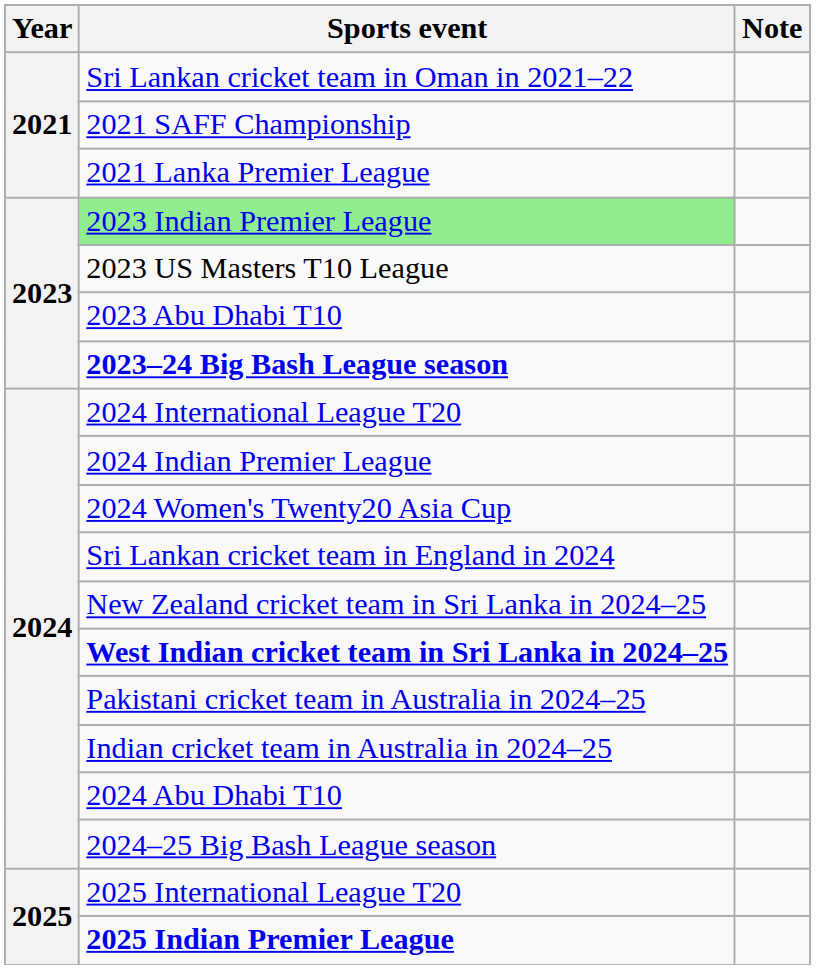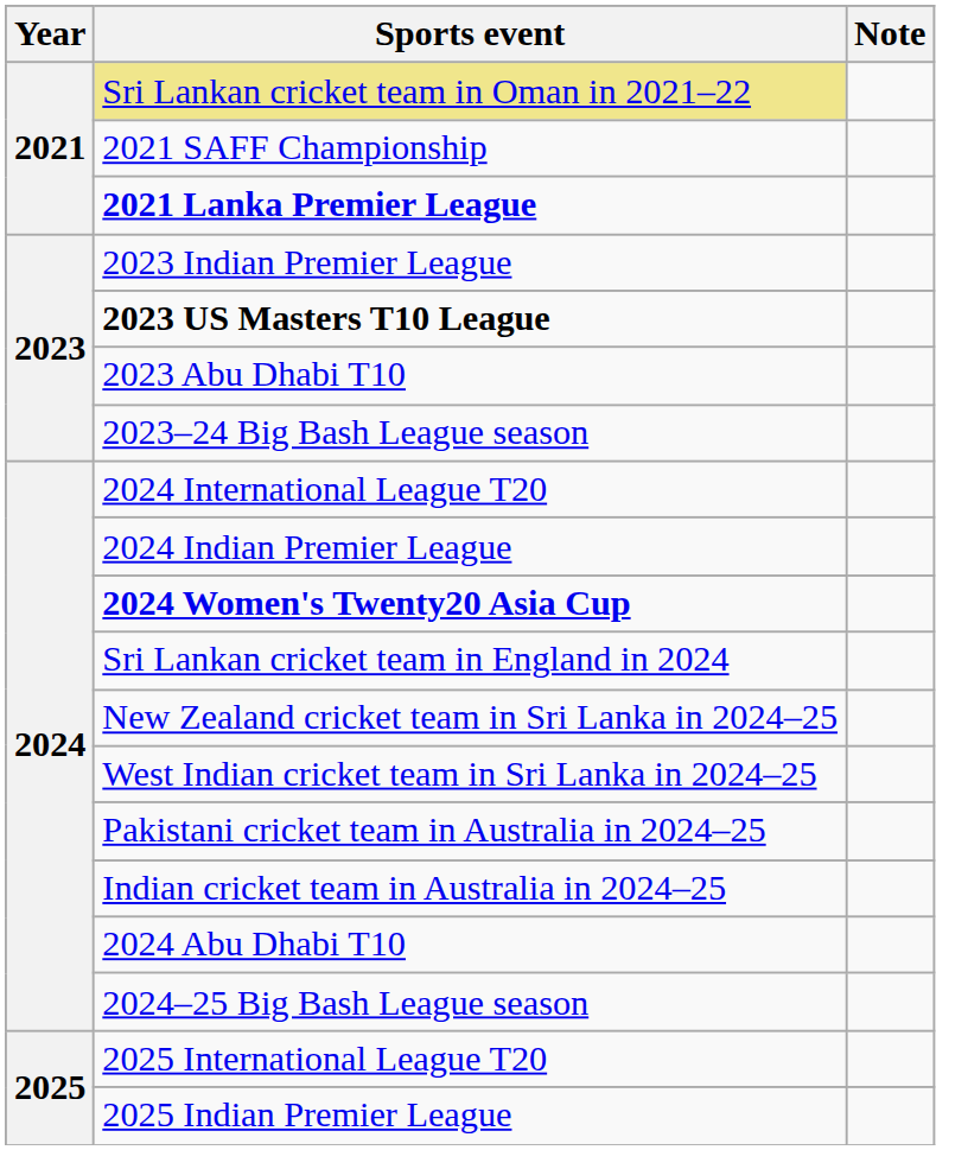Sri Lankan cricket team in Oman in 2021–22 | Sports event: no background -> khaki background
2021 Lanka Premier League | Sports event: normal -> bold
2023 Indian Premier League | Sports event: lightgreen background -> no background
2023 US Masters T10 League | Sports event: normal -> bold
2023–24 Big Bash League season | Sports event: bold -> normal
2024 Women's Twenty20 Asia Cup | Sports event: normal -> bold
West Indian cricket team in Sri Lanka in 2024–25 | Sports event: bold -> normal
2025 Indian Premier League | Sports event: bold -> normal
